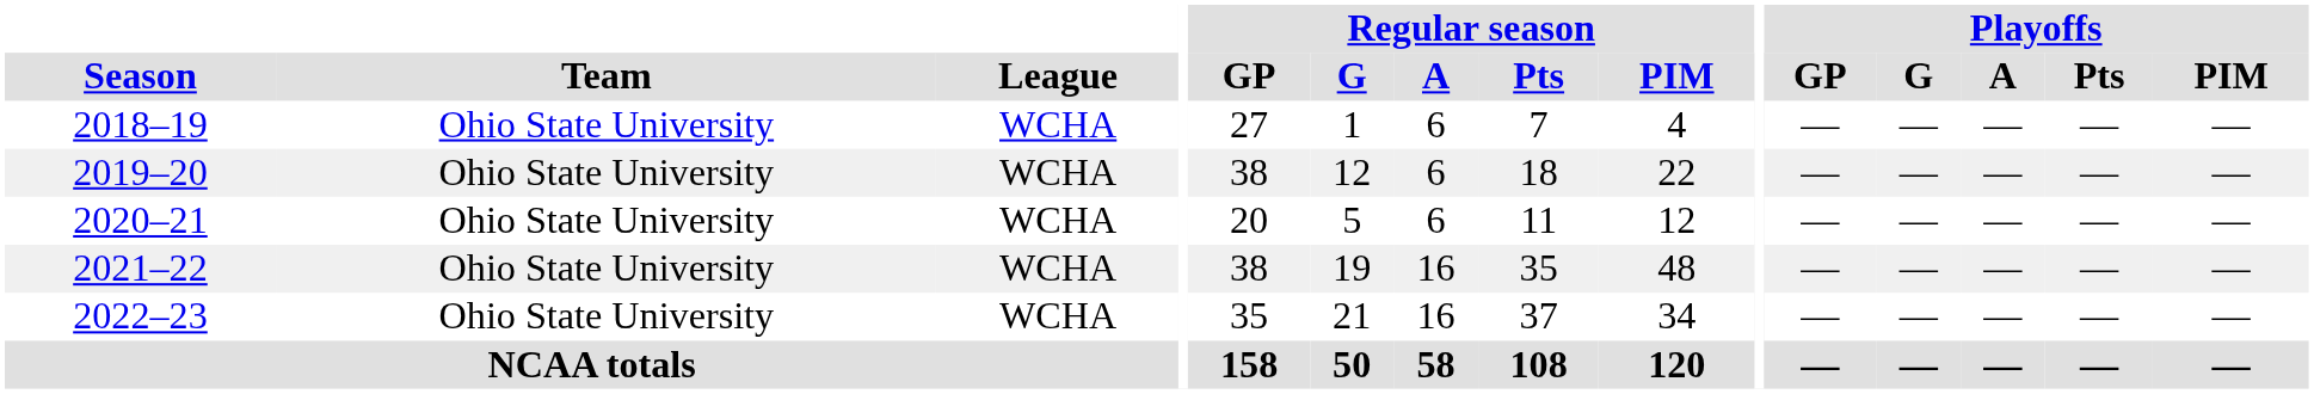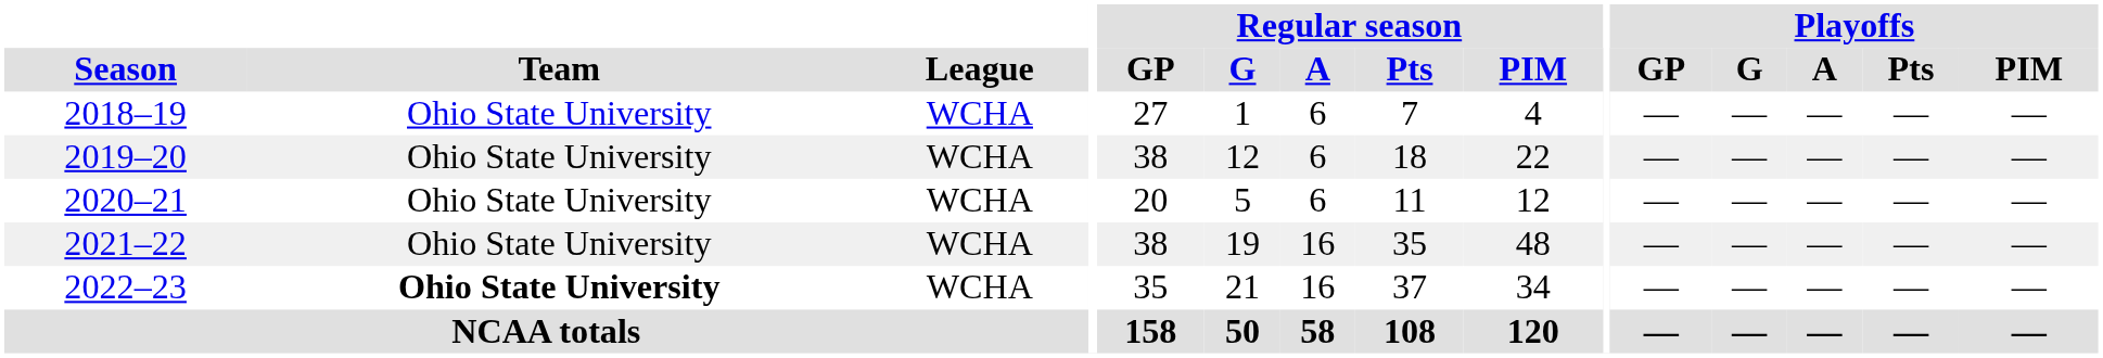2022–23 | Team: normal -> bold
